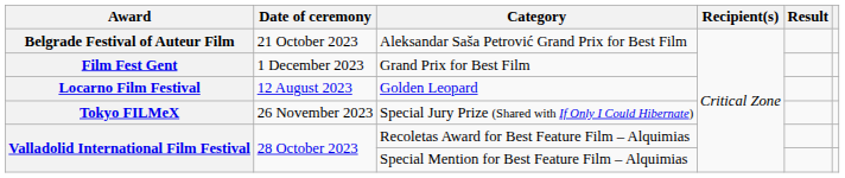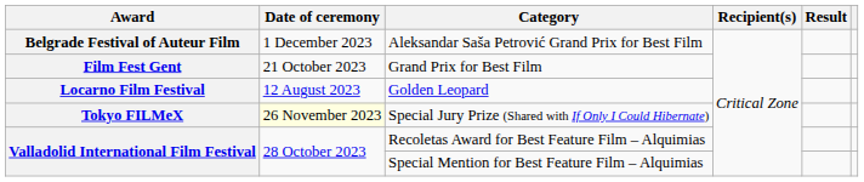Aleksandar Saša Petrović Grand Prix for Best Film | Date of ceremony: 21 October 2023 -> 1 December 2023
Grand Prix for Best Film | Date of ceremony: 1 December 2023 -> 21 October 2023
Special Jury Prize (Shared with If Only I Could Hibernate) | Date of ceremony: no background -> lightyellow background
